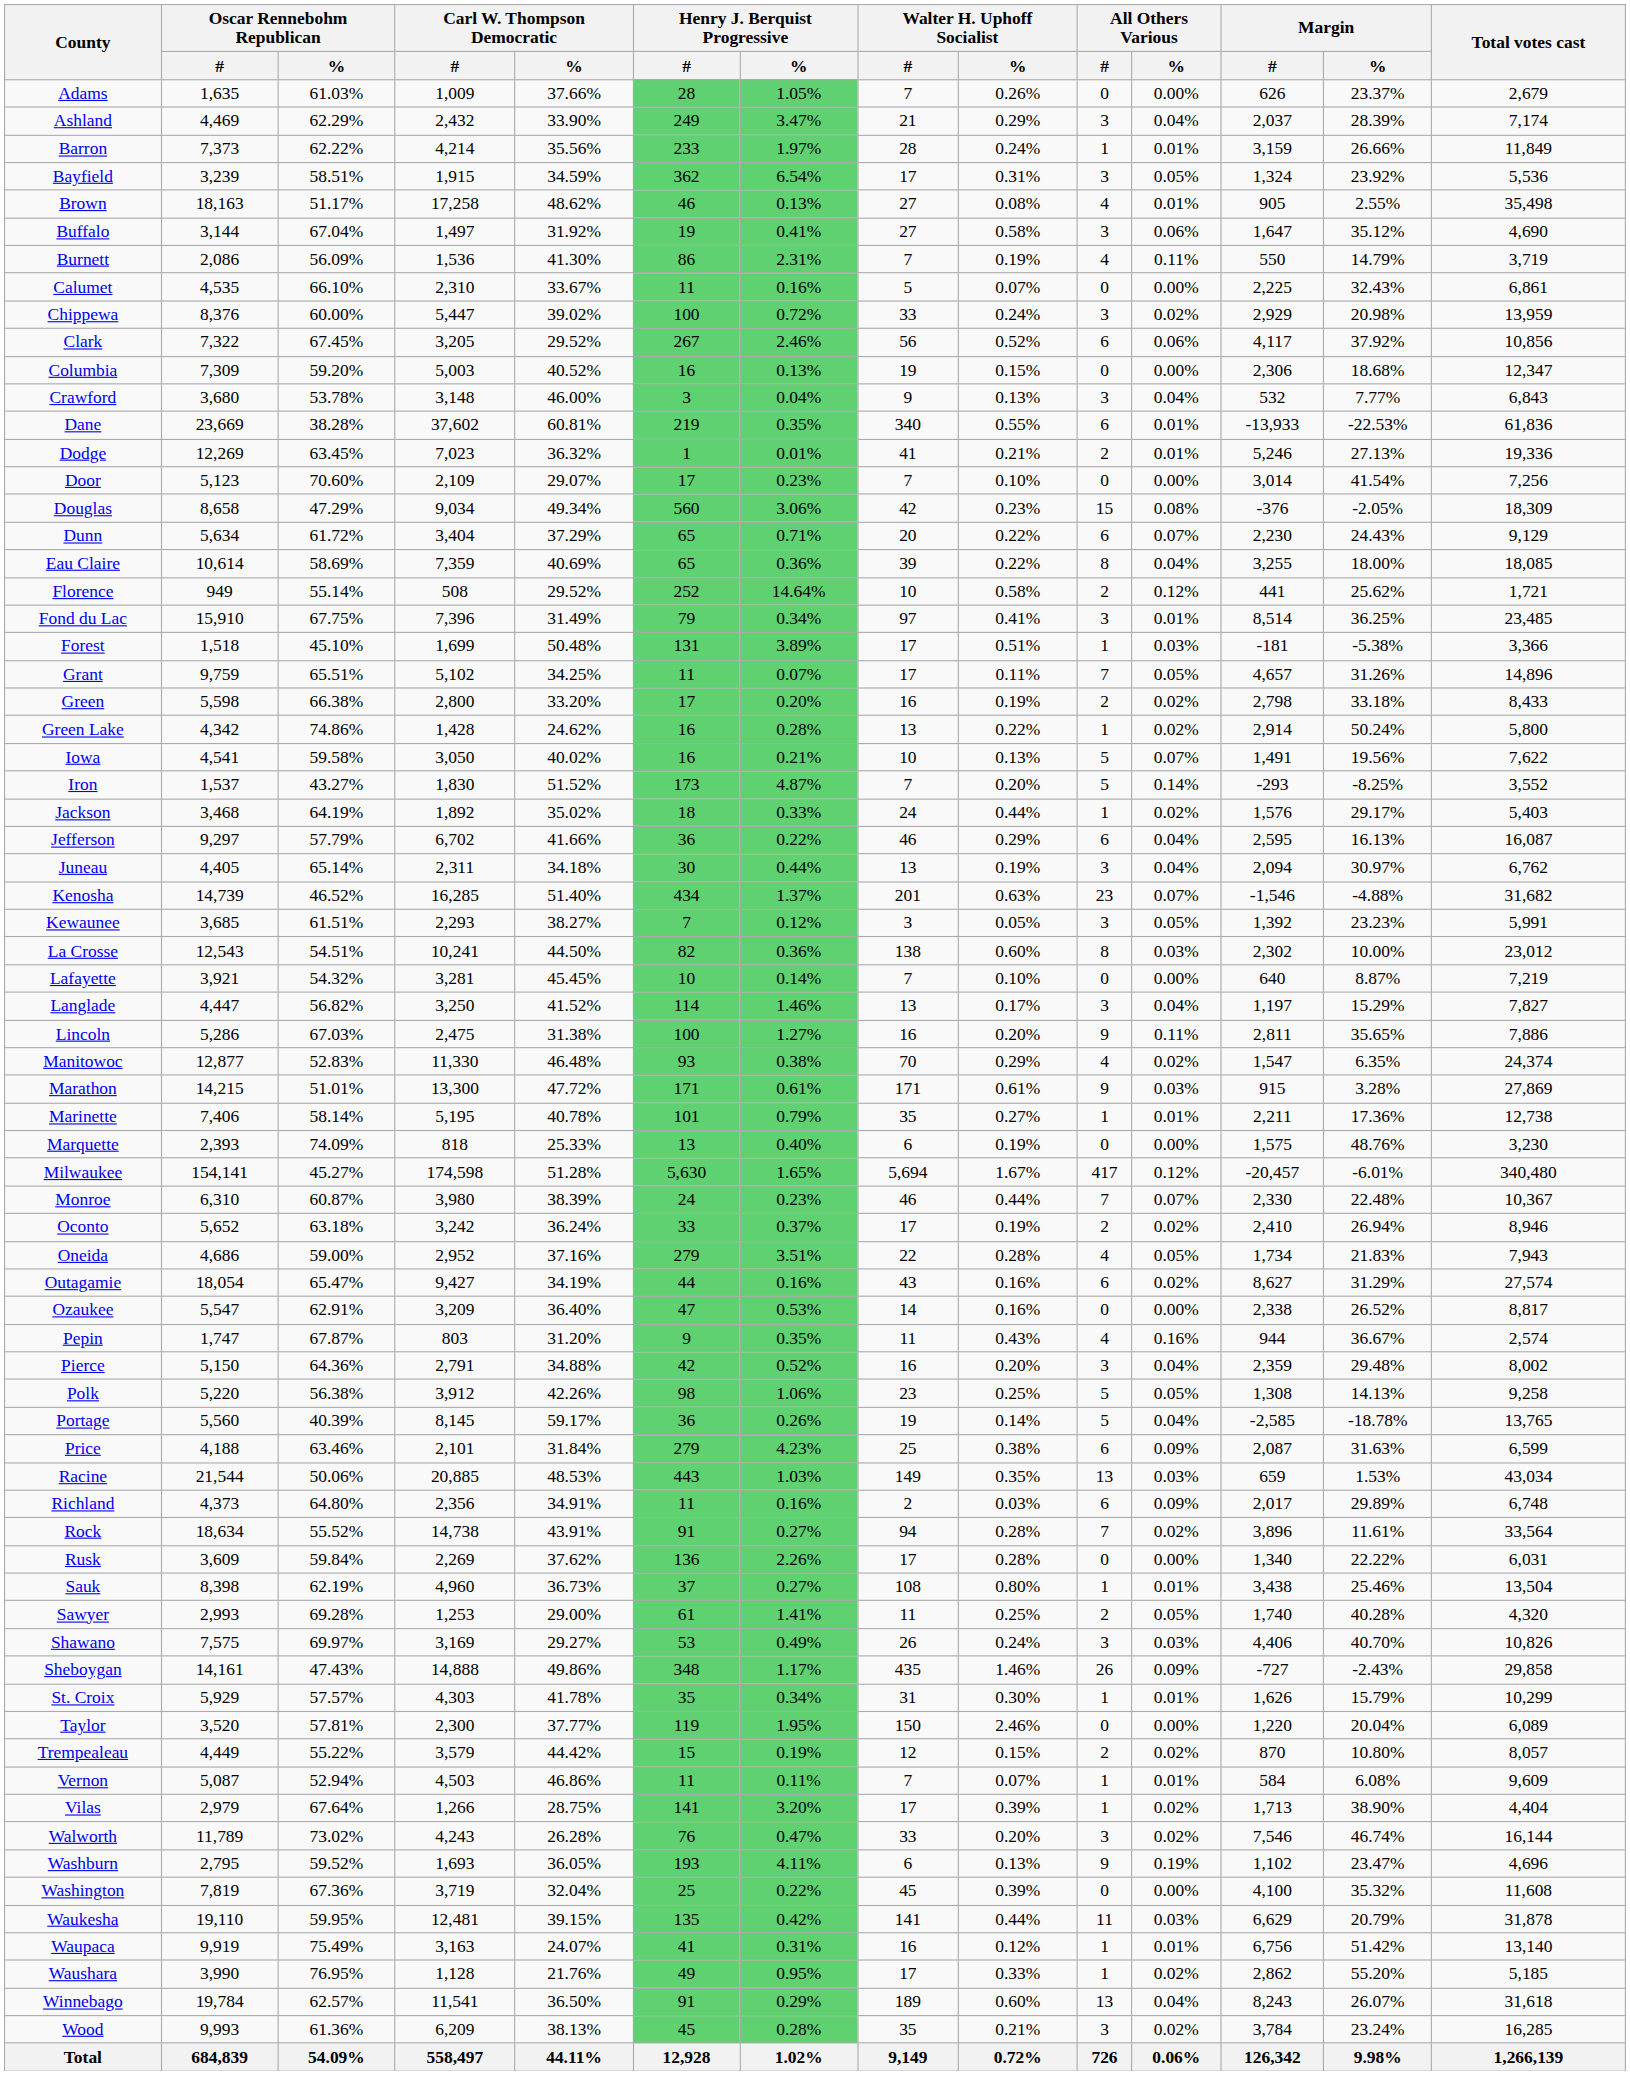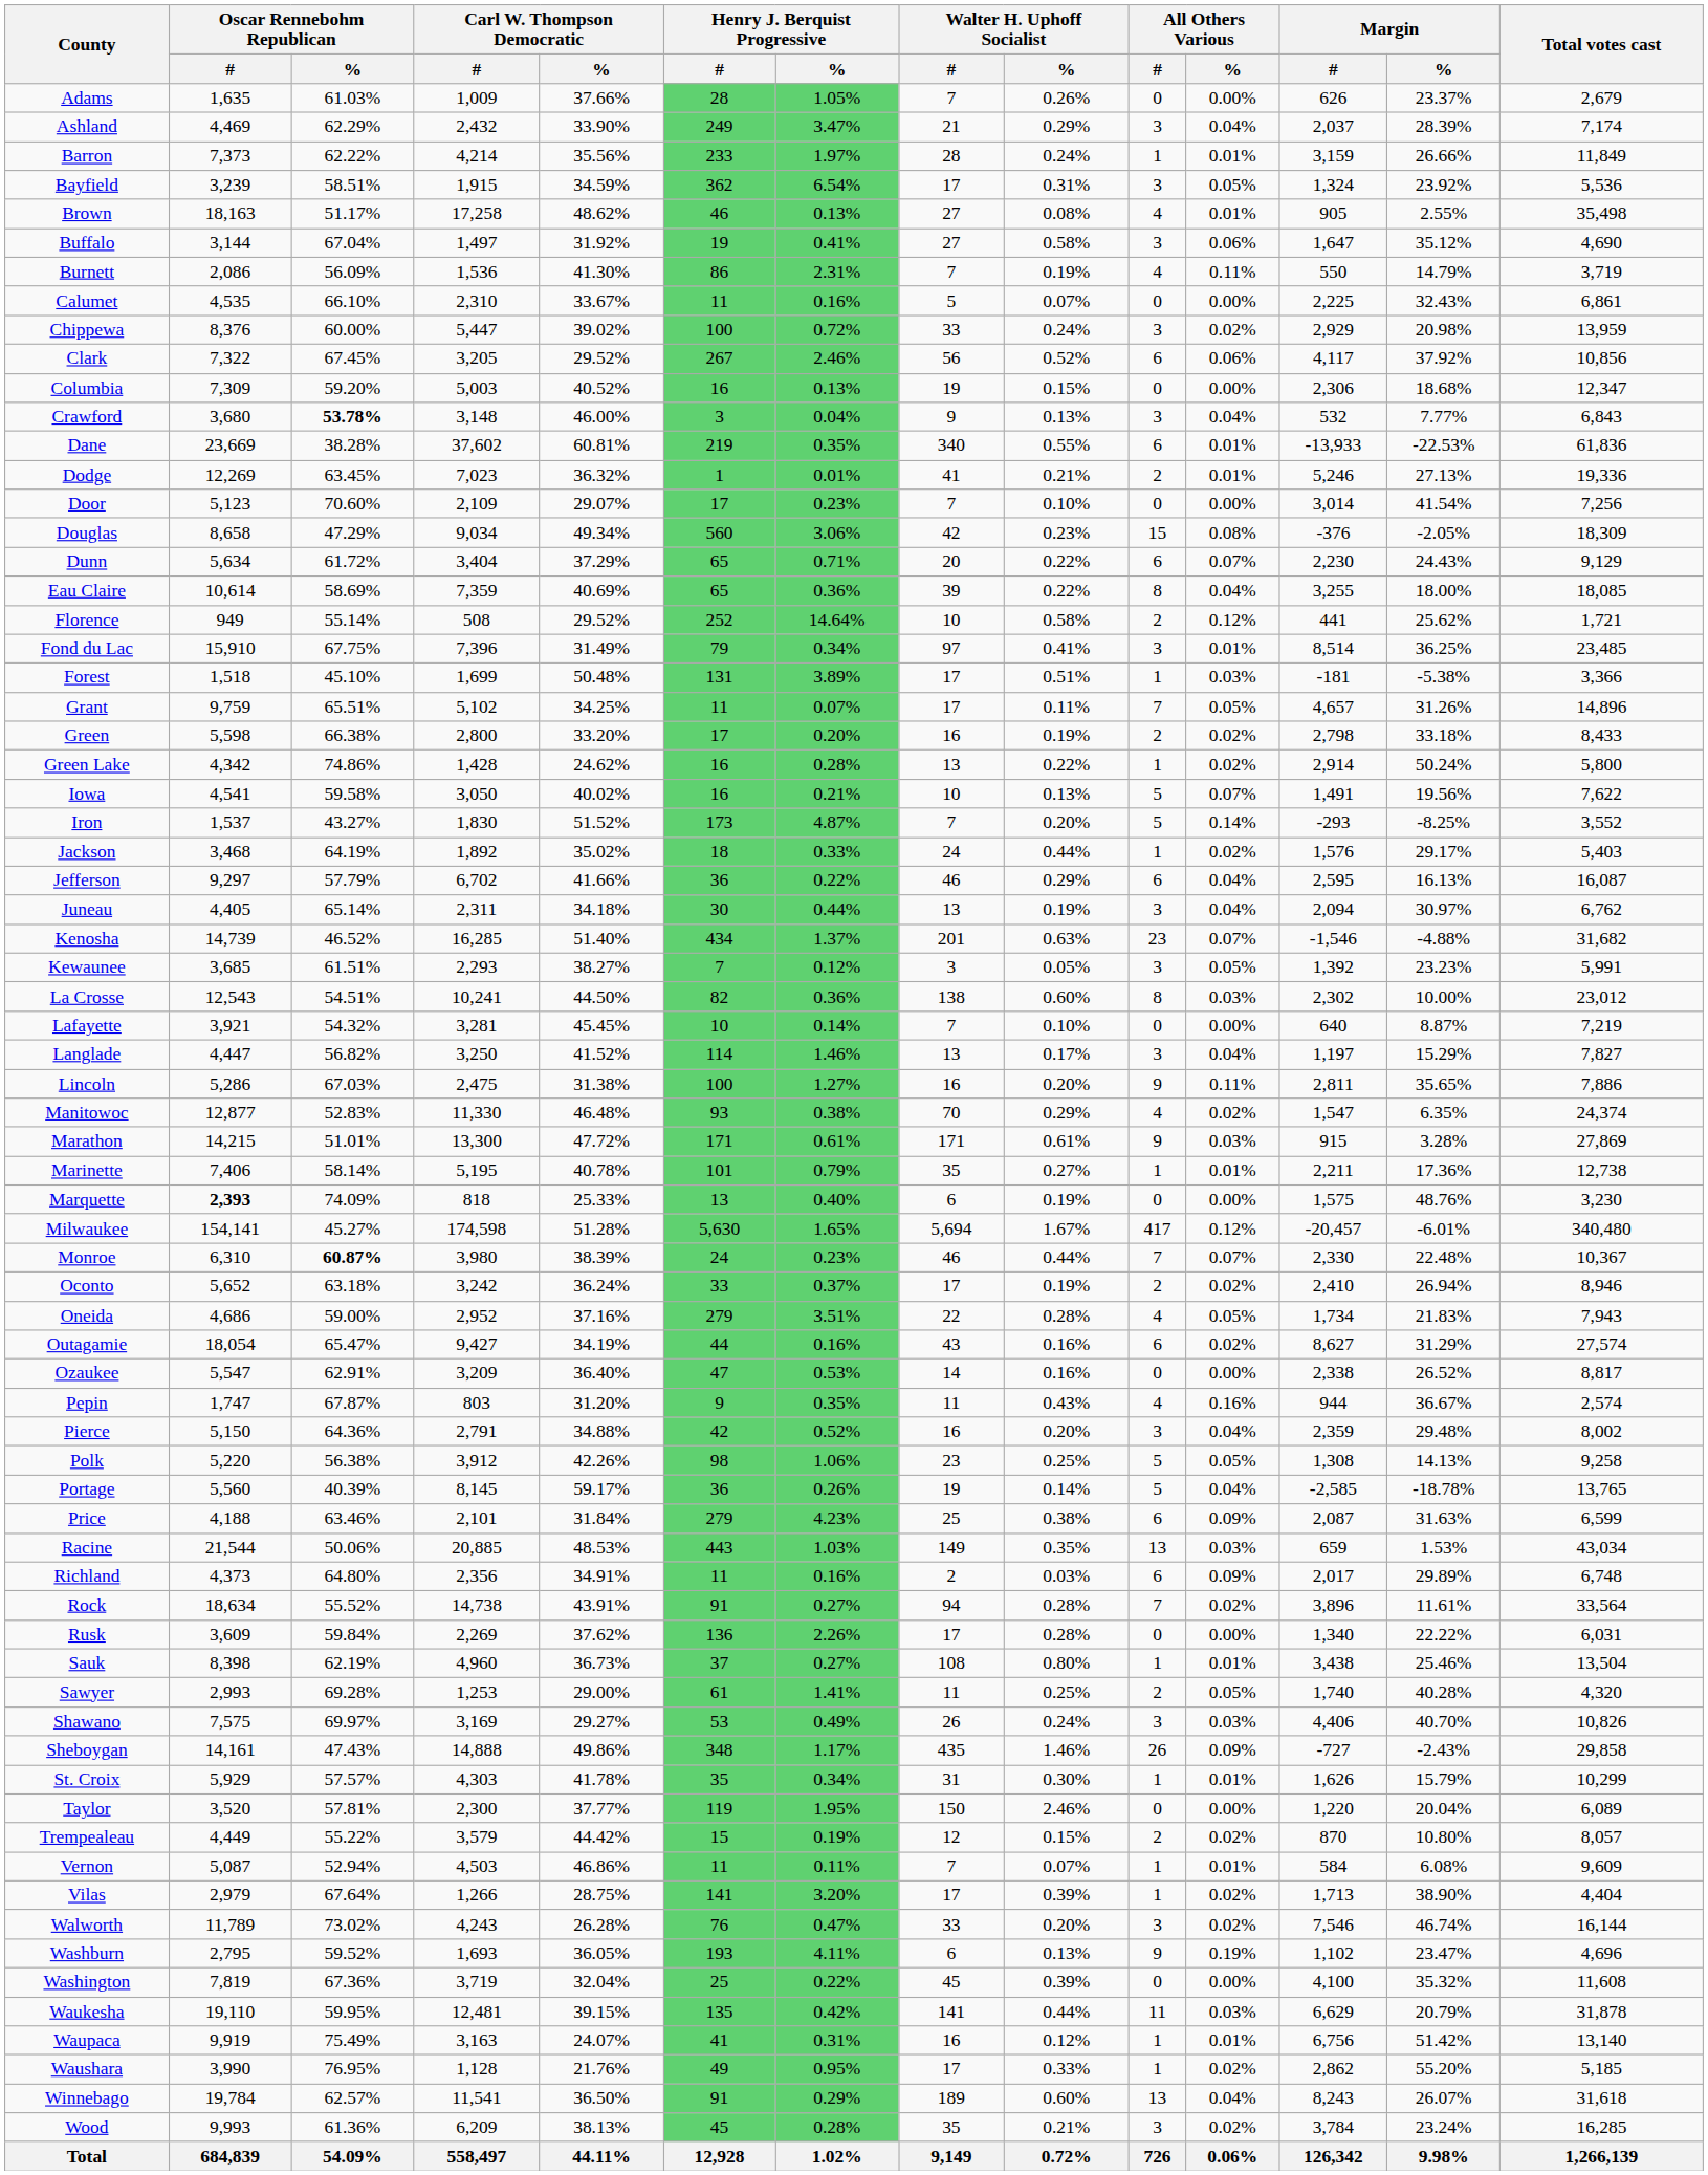Crawford | Oscar Rennebohm Republican / %: normal -> bold
Marquette | Oscar Rennebohm Republican / #: normal -> bold
Monroe | Oscar Rennebohm Republican / %: normal -> bold
